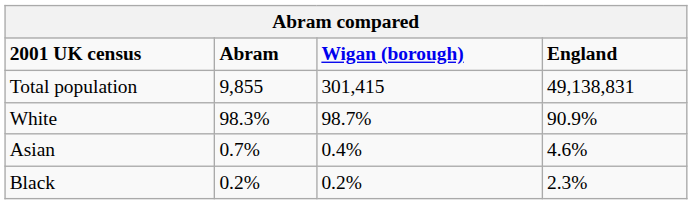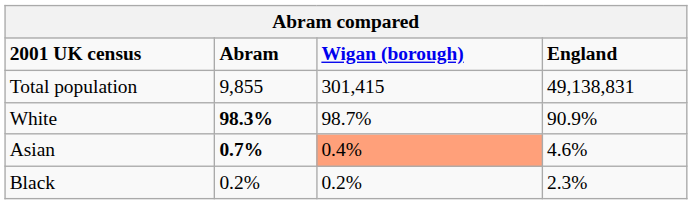White | Abram: normal -> bold
Asian | Abram: normal -> bold
Asian | Wigan (borough): no background -> lightsalmon background
